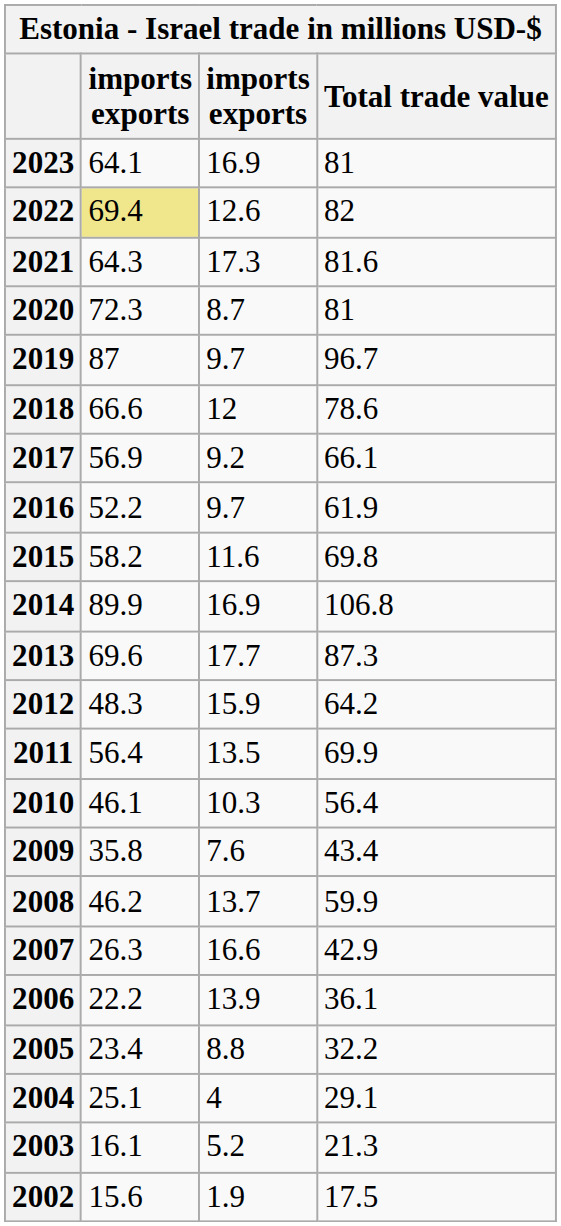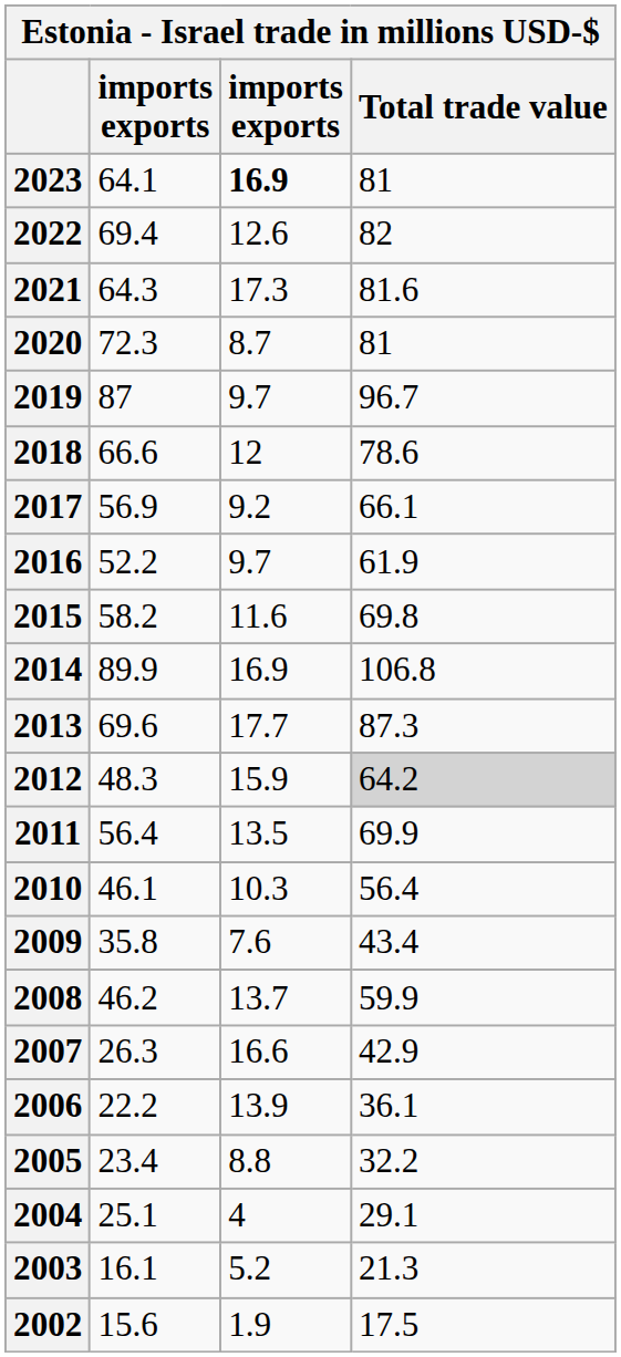2023 | column 3: normal -> bold
2022 | column 2: khaki background -> no background
2012 | Total trade value: no background -> lightgrey background
